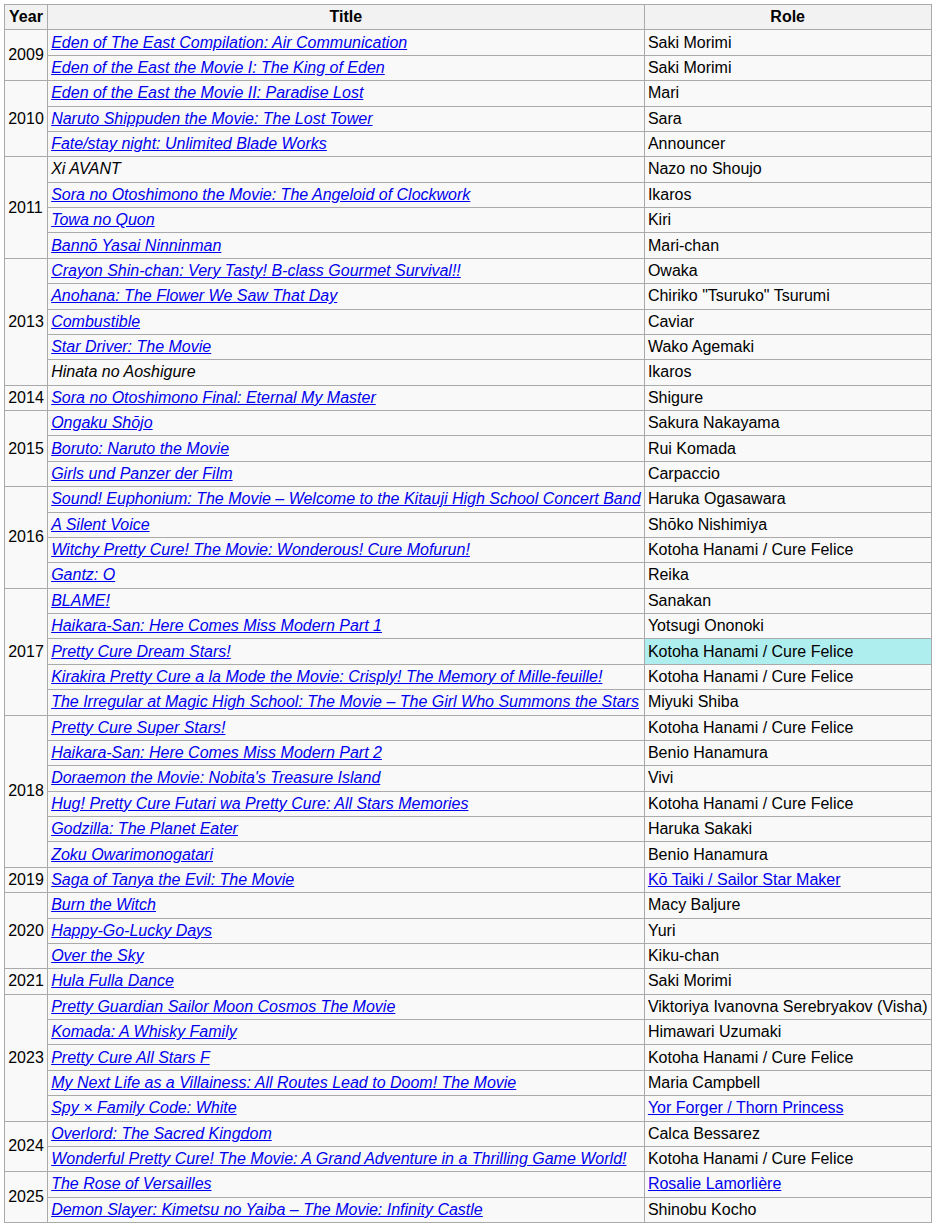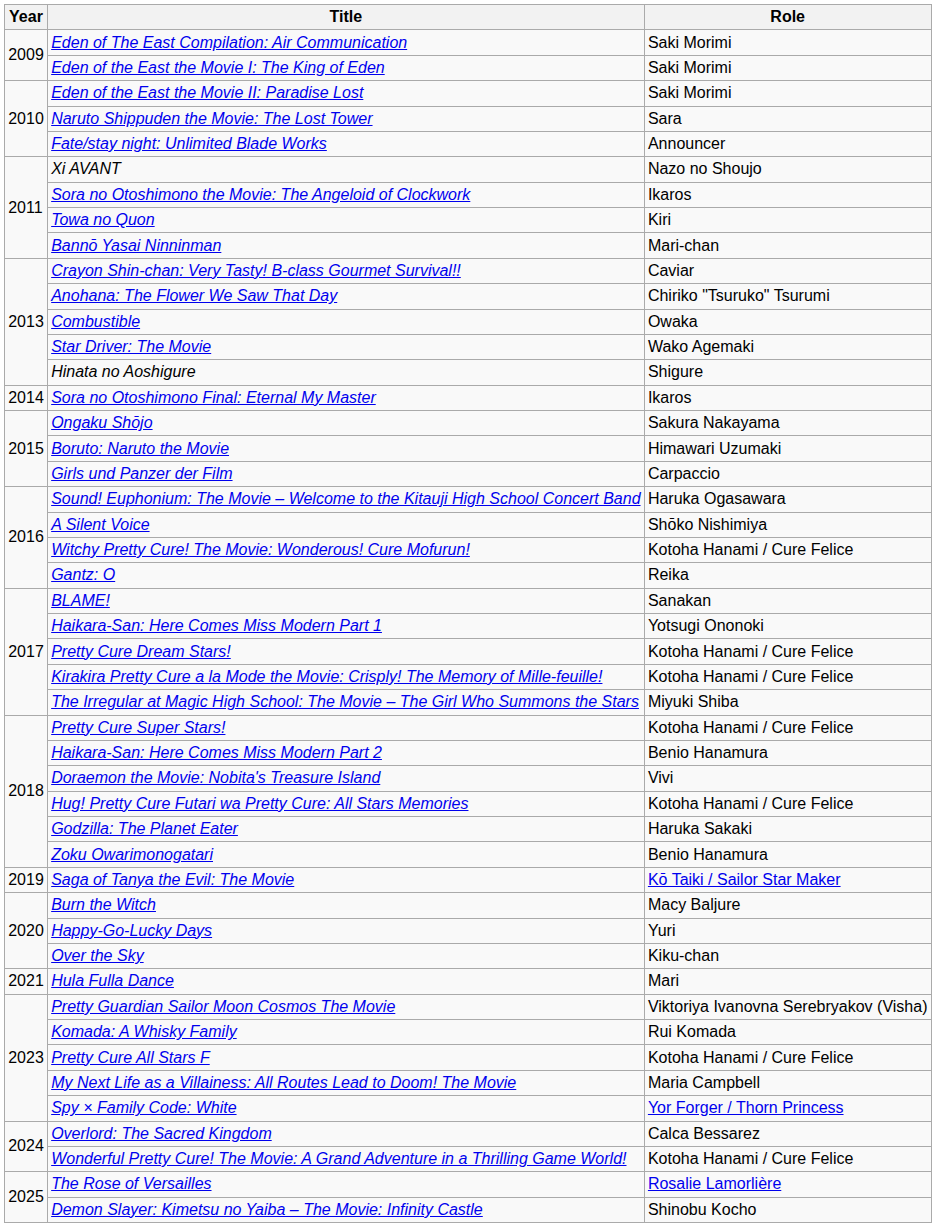Eden of the East the Movie II: Paradise Lost | Role: Mari -> Saki Morimi
Crayon Shin-chan: Very Tasty! B-class Gourmet Survival!! | Role: Owaka -> Caviar
Combustible | Role: Caviar -> Owaka
Hinata no Aoshigure | Role: Ikaros -> Shigure
Sora no Otoshimono Final: Eternal My Master | Role: Shigure -> Ikaros
Boruto: Naruto the Movie | Role: Rui Komada -> Himawari Uzumaki
Pretty Cure Dream Stars! | Role: paleturquoise background -> no background
Hula Fulla Dance | Role: Saki Morimi -> Mari
Komada: A Whisky Family | Role: Himawari Uzumaki -> Rui Komada
